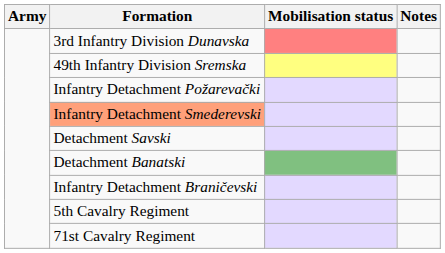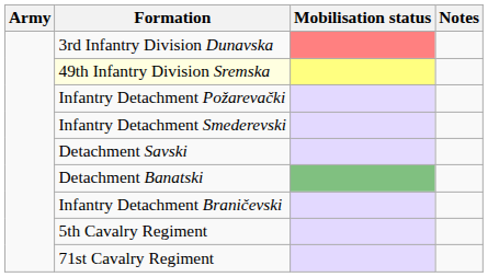49th Infantry Division Sremska | Formation: no background -> lightyellow background
Infantry Detachment Smederevski | Formation: lightsalmon background -> no background
